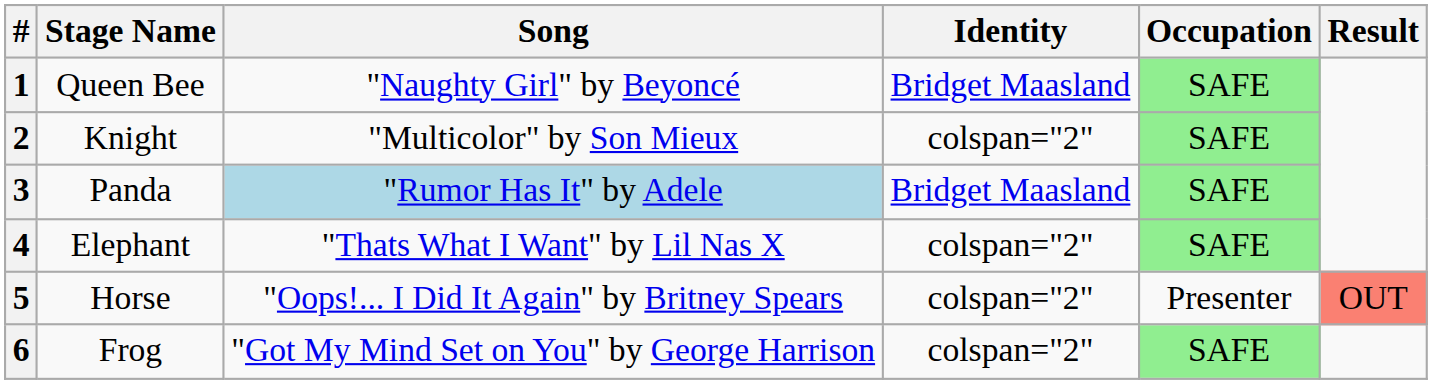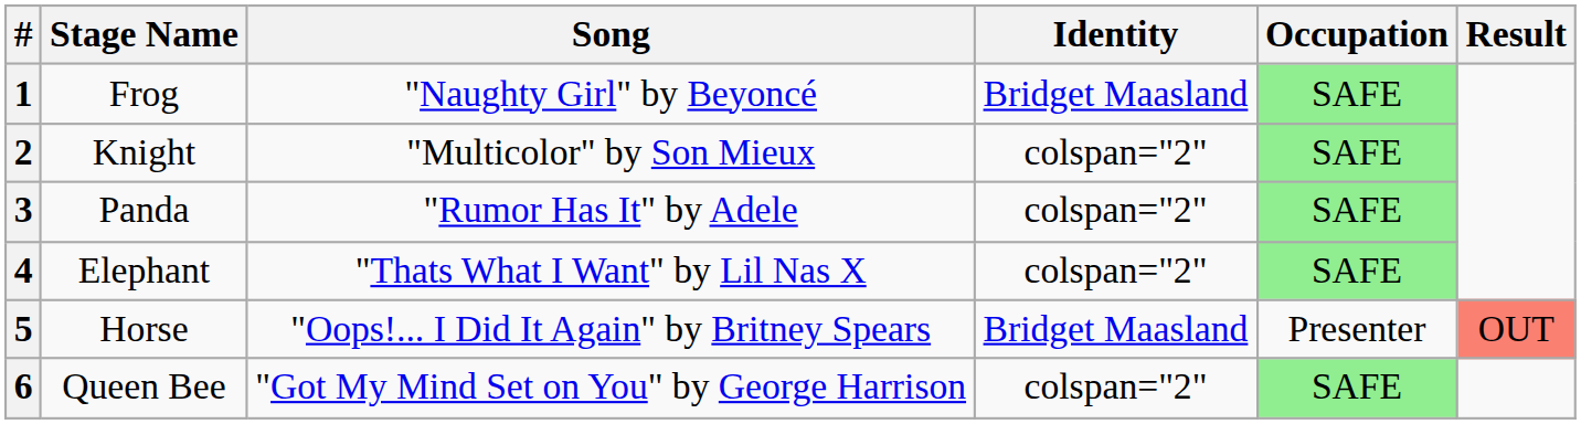1 | Stage Name: Queen Bee -> Frog
3 | Song: lightblue background -> no background
3 | Identity: Bridget Maasland -> colspan="2"
5 | Identity: colspan="2" -> Bridget Maasland
6 | Stage Name: Frog -> Queen Bee
